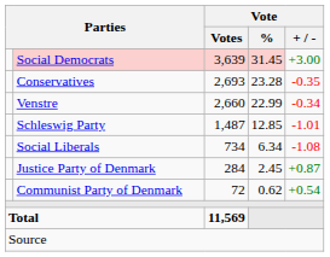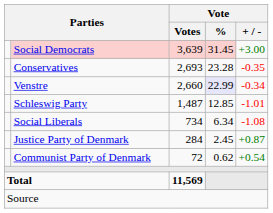Venstre | Vote / %: no background -> lavender background
